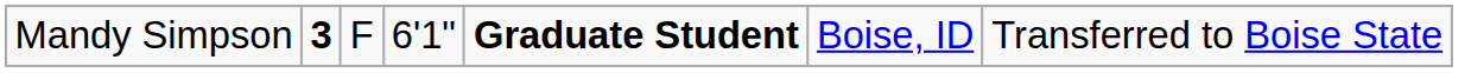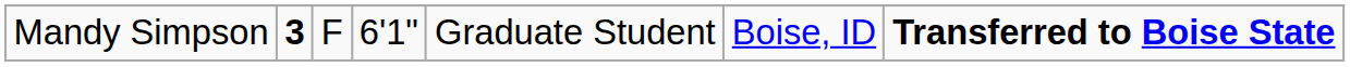Mandy Simpson | column 5: bold -> normal
Mandy Simpson | column 7: normal -> bold
